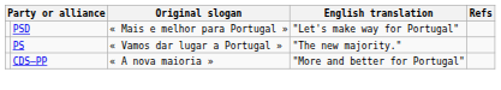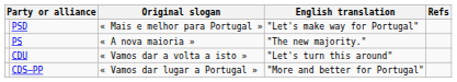PS | Original slogan: « Vamos dar lugar a Portugal » -> « A nova maioria »
+ row: CDU | « Vamos dar a volta a isto » | "Let's turn this around"
CDS–PP | Original slogan: « A nova maioria » -> « Vamos dar lugar a Portugal »
